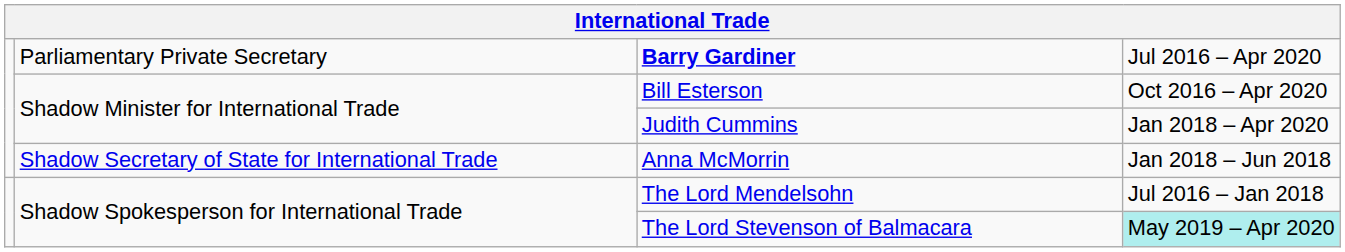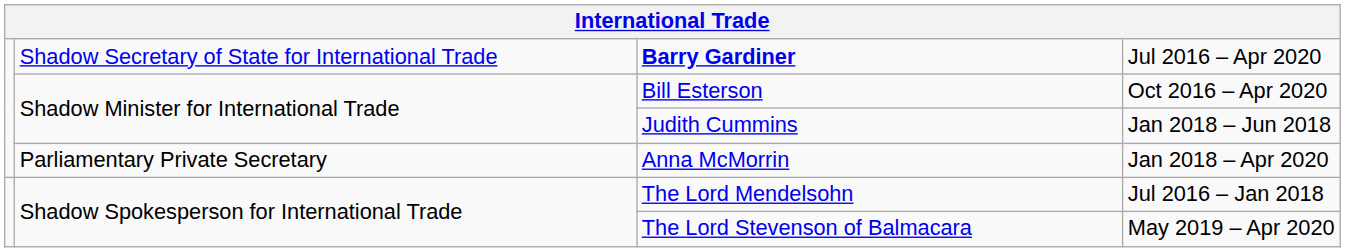Barry Gardiner | column 2: Parliamentary Private Secretary -> Shadow Secretary of State for International Trade
Judith Cummins | column 4: Jan 2018 – Apr 2020 -> Jan 2018 – Jun 2018
Anna McMorrin | column 2: Shadow Secretary of State for International Trade -> Parliamentary Private Secretary
Anna McMorrin | column 4: Jan 2018 – Jun 2018 -> Jan 2018 – Apr 2020
The Lord Stevenson of Balmacara | column 4: paleturquoise background -> no background
